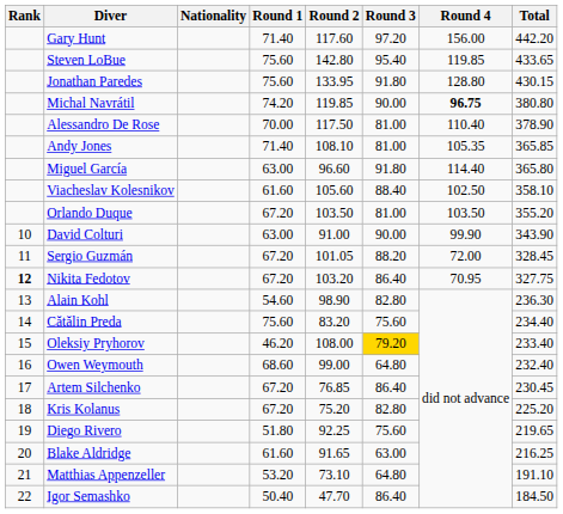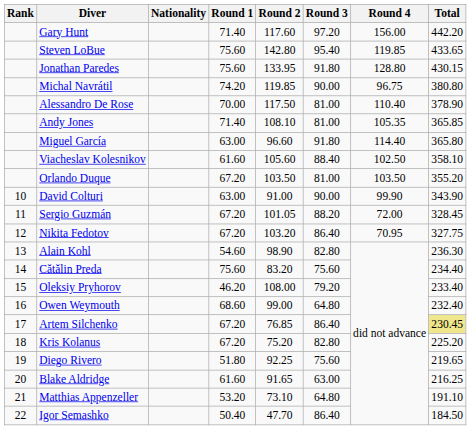Michal Navrátil | Round 4: bold -> normal
Nikita Fedotov | Rank: bold -> normal
Oleksiy Pryhorov | Round 3: gold background -> no background
Artem Silchenko | Total: no background -> khaki background
